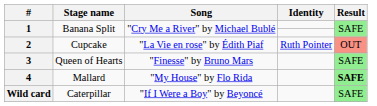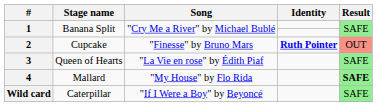2 | Song: "La Vie en rose" by Édith Piaf -> "Finesse" by Bruno Mars
2 | Identity: normal -> bold
3 | Song: "Finesse" by Bruno Mars -> "La Vie en rose" by Édith Piaf
